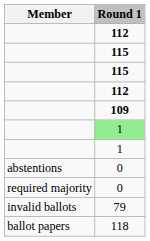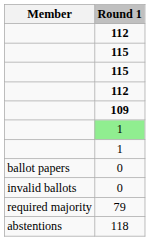row 9 | Member: abstentions -> ballot papers
row 10 | Member: required majority -> invalid ballots
row 11 | Member: invalid ballots -> required majority
row 12 | Member: ballot papers -> abstentions
